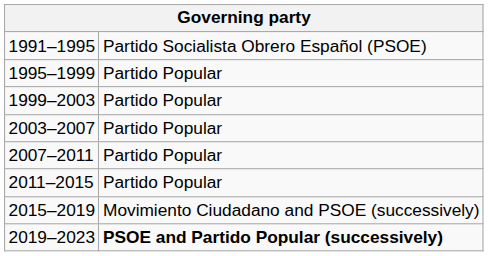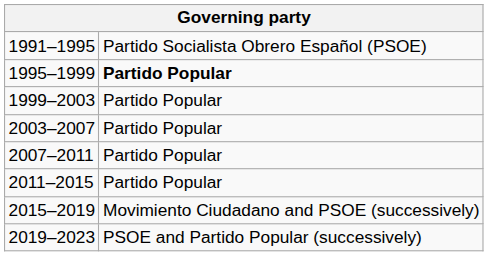1995–1999 | column 2: normal -> bold
2019–2023 | column 2: bold -> normal
